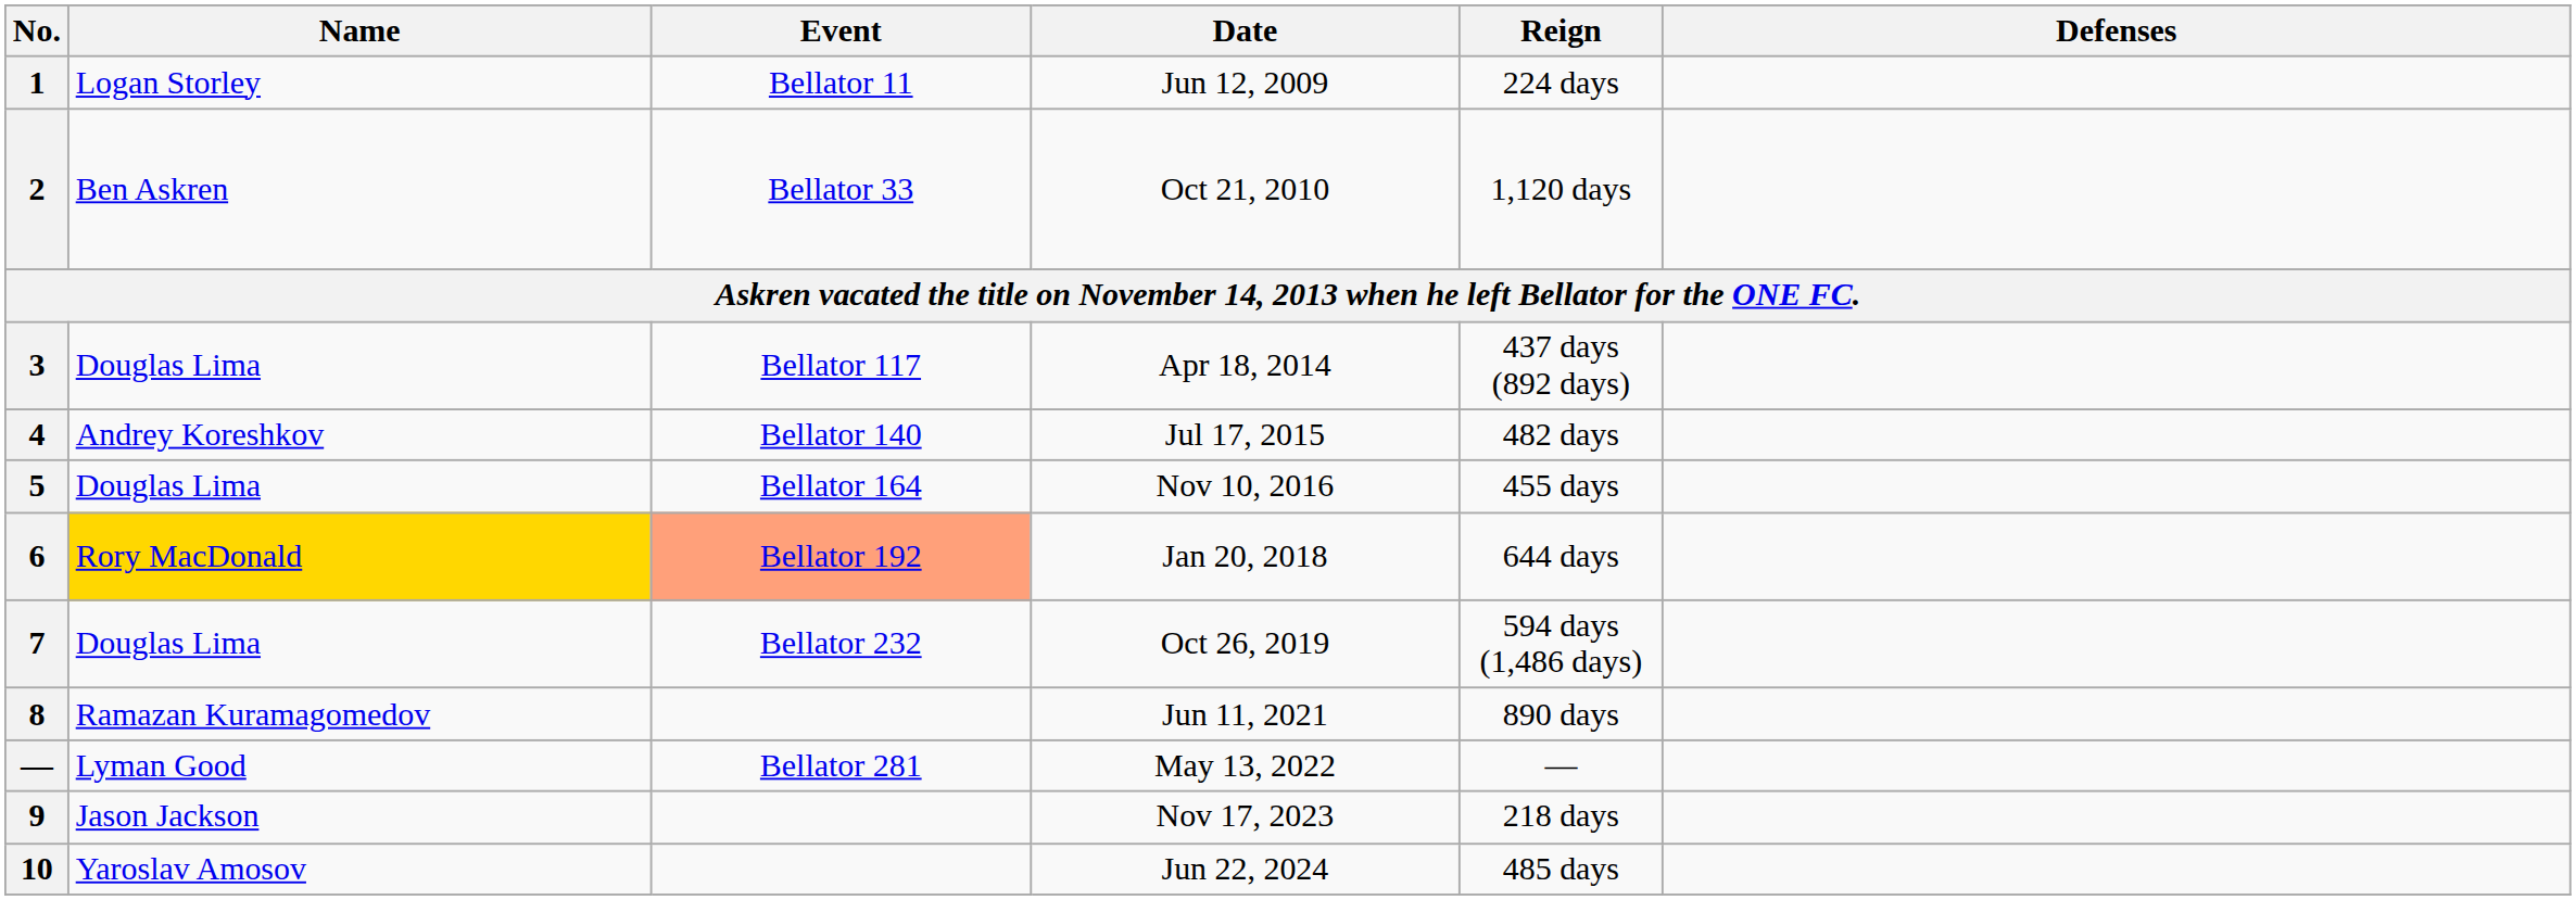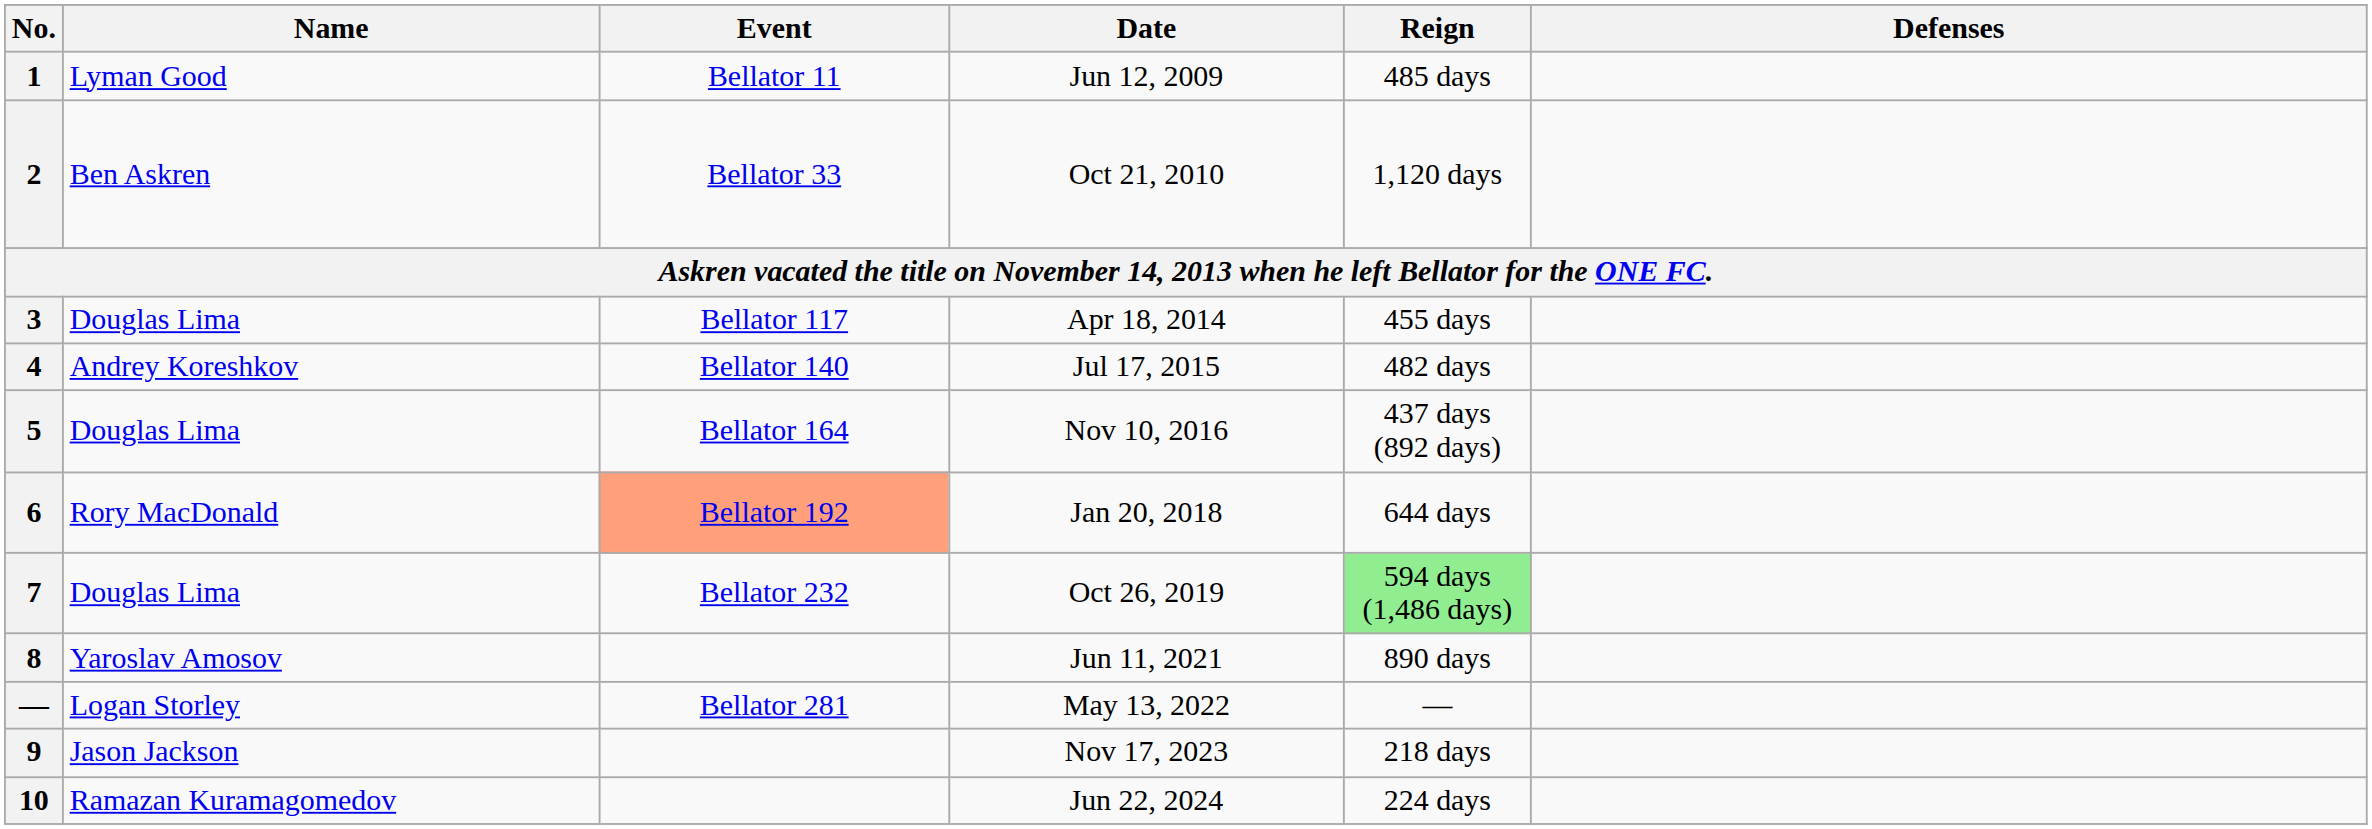Jun 12, 2009 | Name: Logan Storley -> Lyman Good
Jun 12, 2009 | Reign: 224 days -> 485 days
Apr 18, 2014 | Reign: 437 days (892 days) -> 455 days
Nov 10, 2016 | Reign: 455 days -> 437 days (892 days)
Jan 20, 2018 | Name: gold background -> no background
Oct 26, 2019 | Reign: no background -> lightgreen background
Jun 11, 2021 | Name: Ramazan Kuramagomedov -> Yaroslav Amosov
May 13, 2022 | Name: Lyman Good -> Logan Storley
Jun 22, 2024 | Name: Yaroslav Amosov -> Ramazan Kuramagomedov
Jun 22, 2024 | Reign: 485 days -> 224 days
